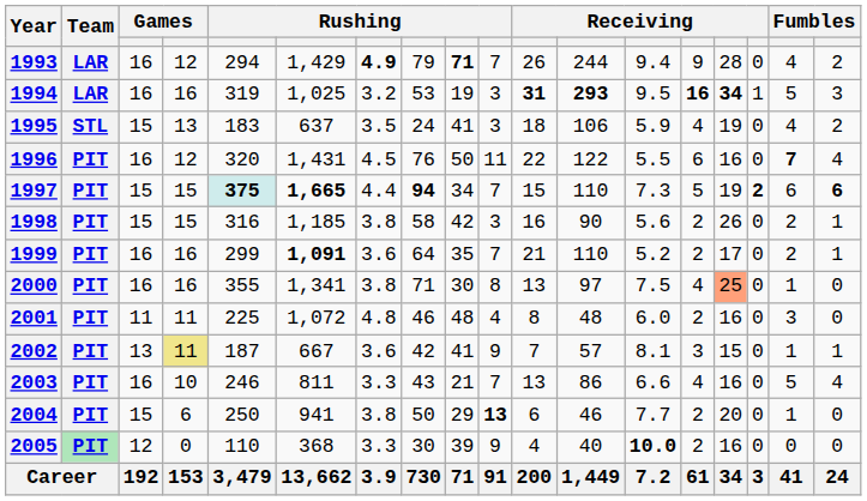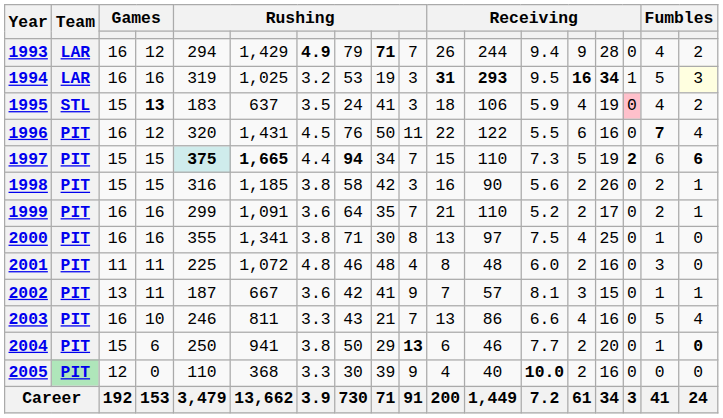1994 | column 18: no background -> lightyellow background
1995 | column 4: normal -> bold
1995 | column 16: no background -> pink background
1999 | column 6: bold -> normal
2000 | column 15: lightsalmon background -> no background
2002 | column 4: khaki background -> no background
2004 | column 18: normal -> bold
